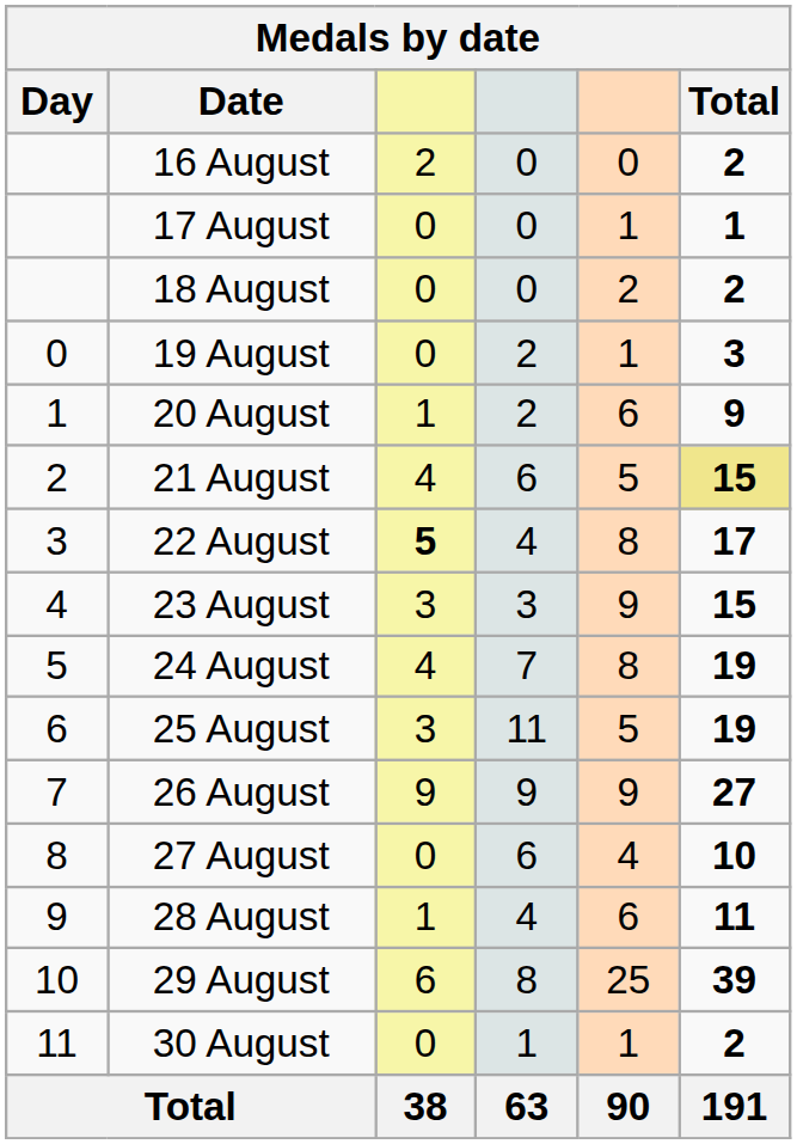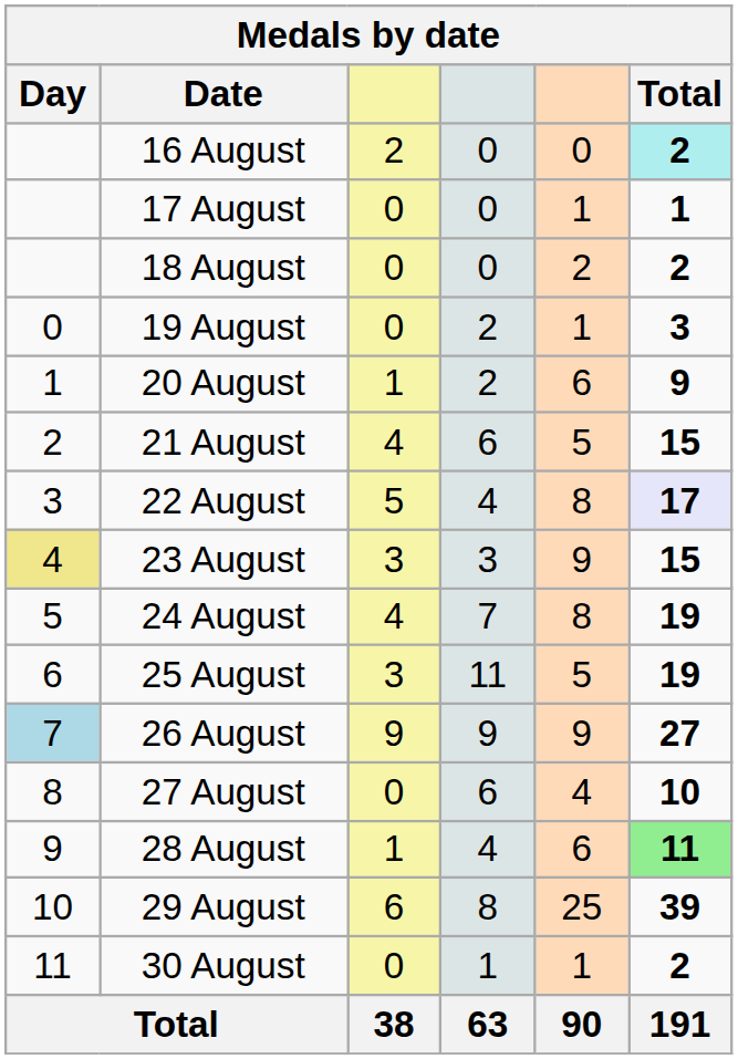16 August | Total: no background -> paleturquoise background
21 August | Total: khaki background -> no background
22 August | column 3: bold -> normal
22 August | Total: no background -> lavender background
23 August | Day: no background -> khaki background
26 August | Day: no background -> lightblue background
28 August | Total: no background -> lightgreen background
